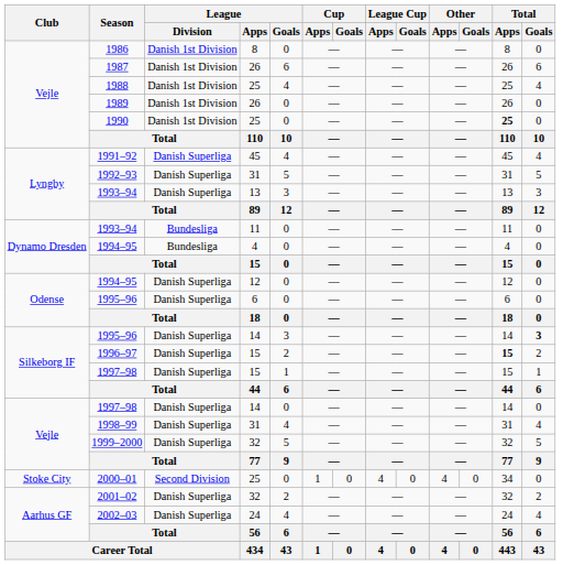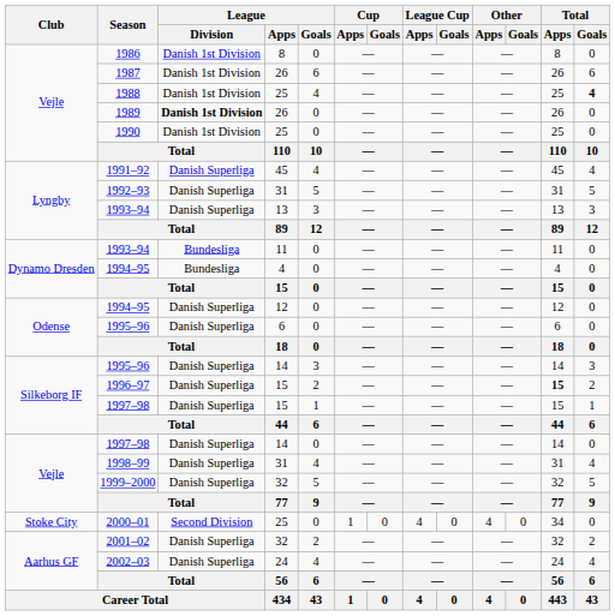1988 | Total / Goals: normal -> bold
1989 | League / Division: normal -> bold
1990 | Total / Apps: bold -> normal
1995–96 / 14 | Total / Goals: bold -> normal
